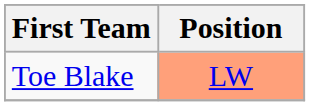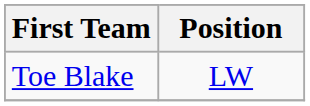Toe Blake | Position: lightsalmon background -> no background
